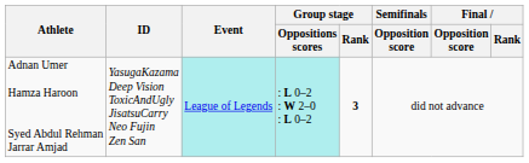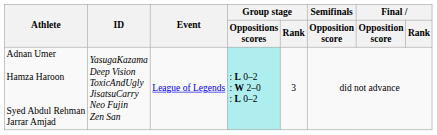Adnan Umer Hamza Haroon Syed Abdul Rehman Jarrar Amjad | Event: paleturquoise background -> no background
Adnan Umer Hamza Haroon Syed Abdul Rehman Jarrar Amjad | Group stage / Rank: bold -> normal
